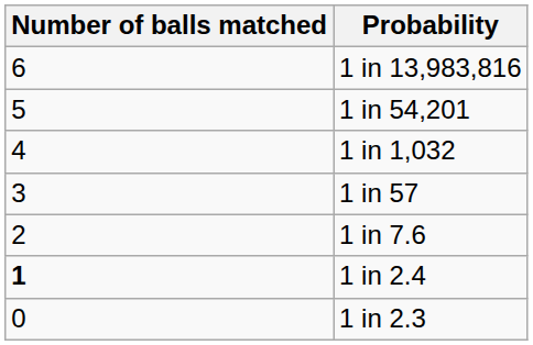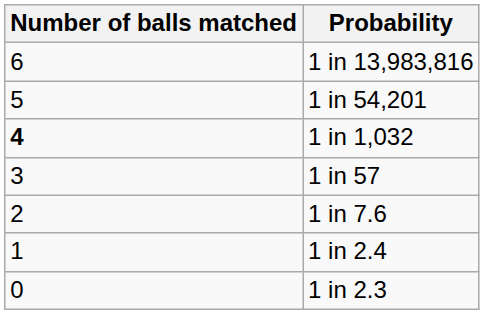1 in 1,032 | Number of balls matched: normal -> bold
1 in 2.4 | Number of balls matched: bold -> normal
